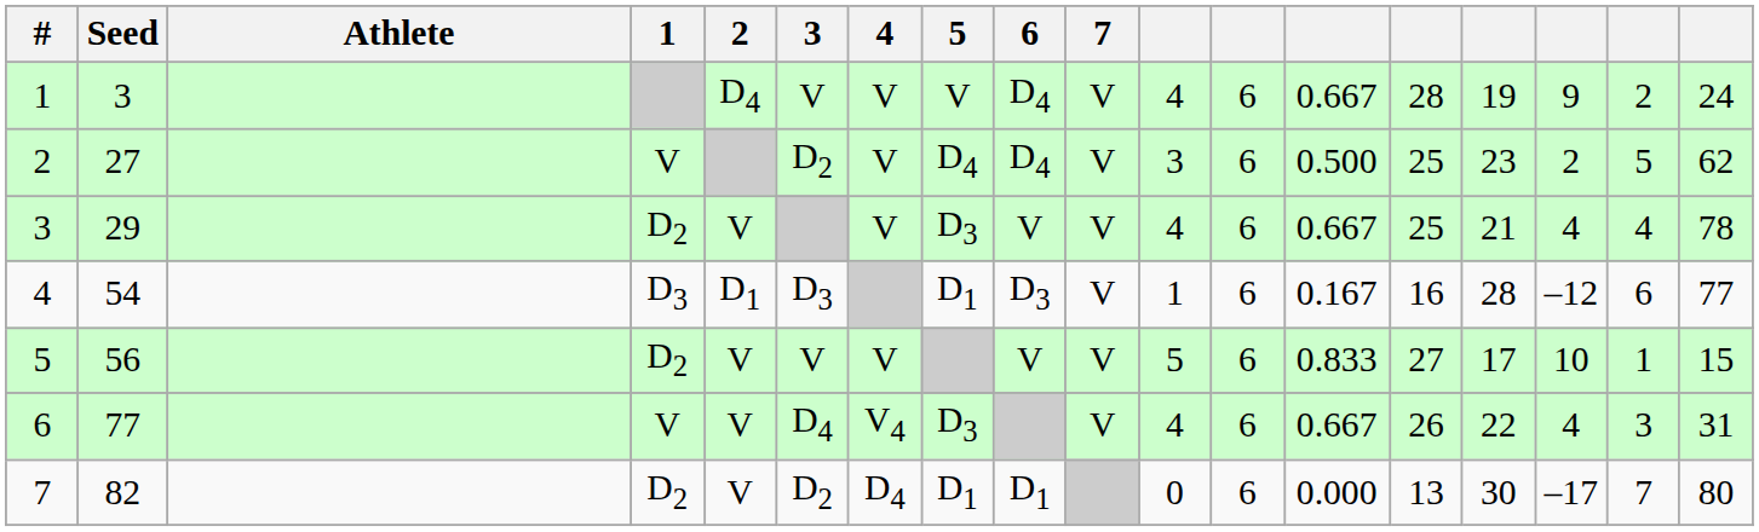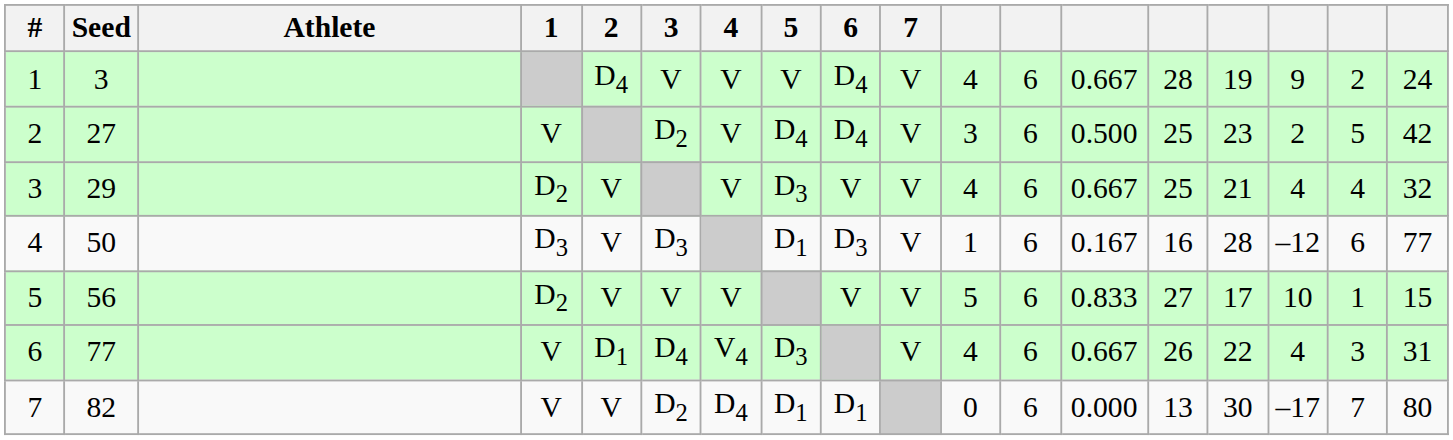row 3 | column 18: 62 -> 42
row 4 | column 18: 78 -> 32
row 5 | Seed: 54 -> 50
row 5 | 2: D1 -> V
row 7 | 2: V -> D1
row 8 | 1: D2 -> V
